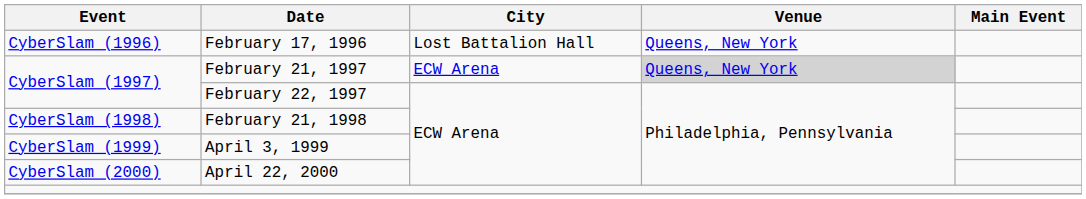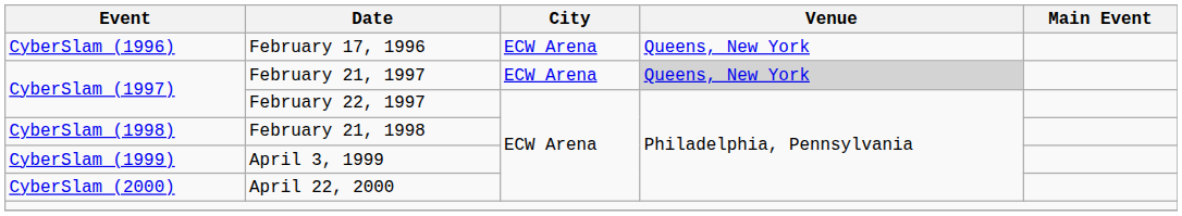February 17, 1996 | City: Lost Battalion Hall -> ECW Arena
